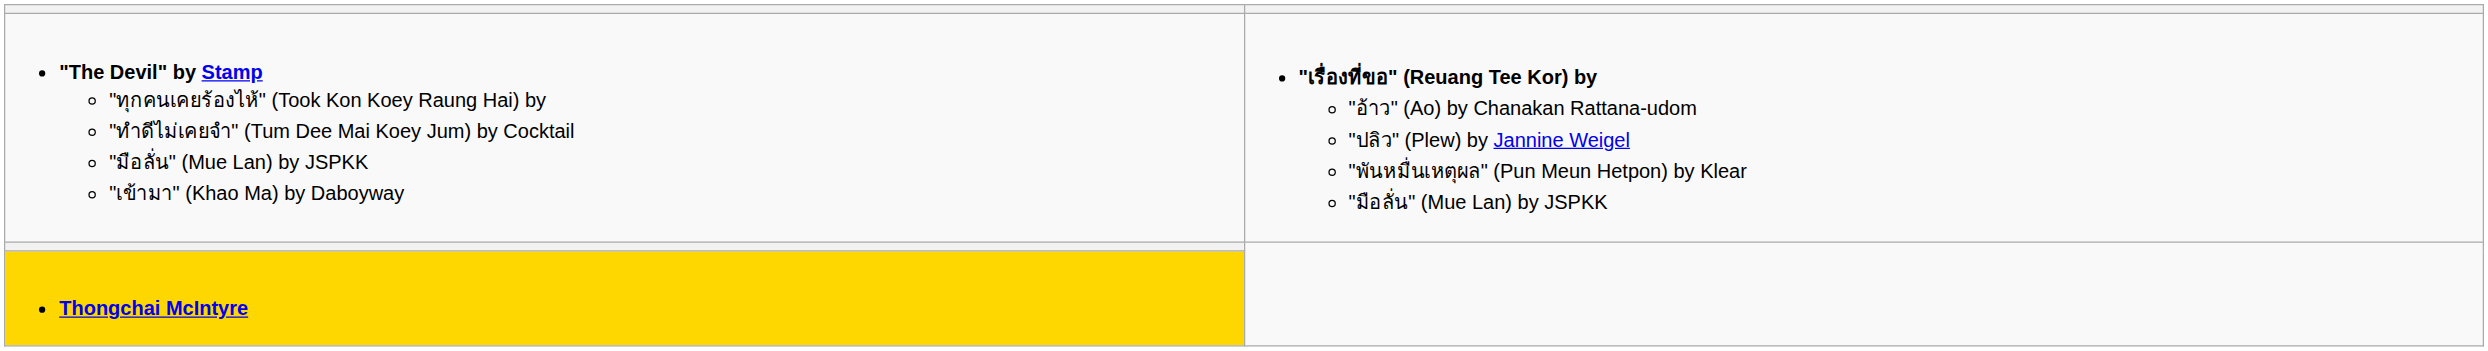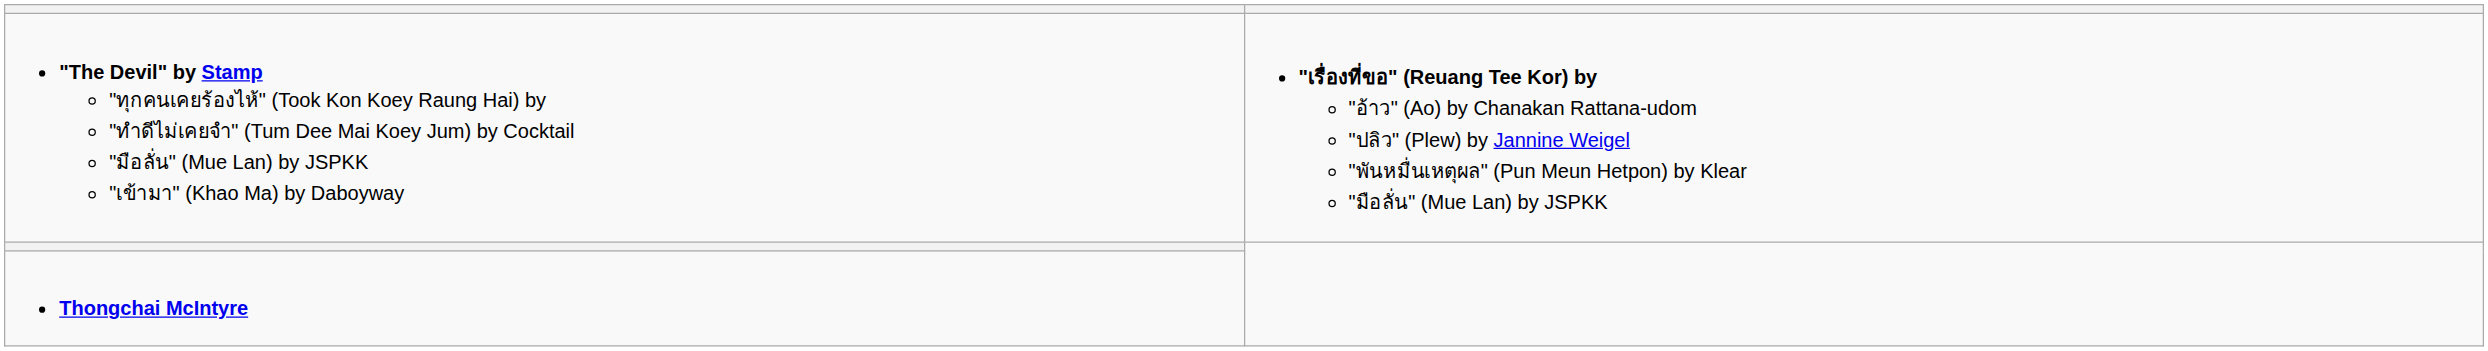Thongchai McIntyre | column 1: gold background -> no background
